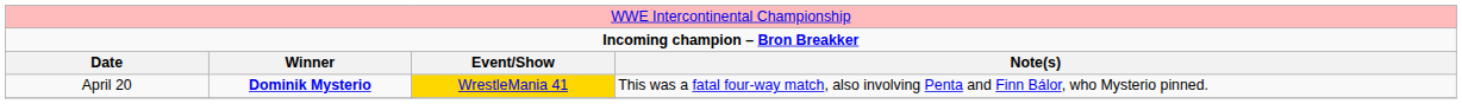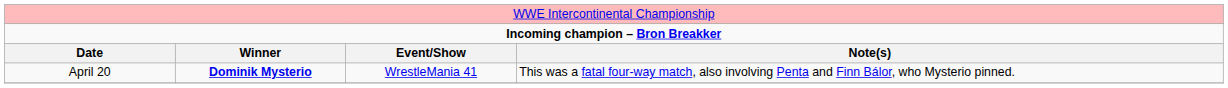April 20 | column 3: gold background -> no background
